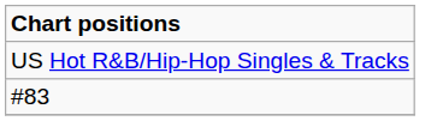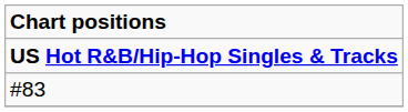row 2 | column 1: normal -> bold
